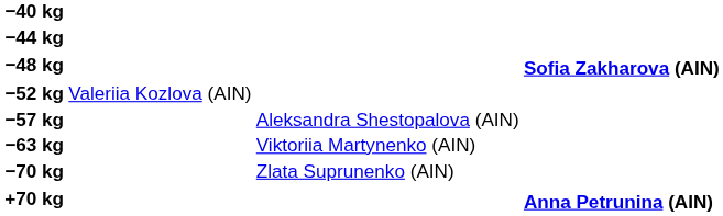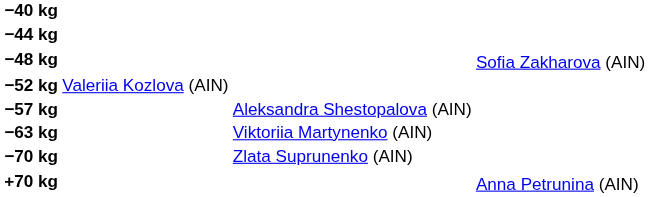−48 kg / Sofia Zakharova (AIN) | column 4: bold -> normal
+70 kg / Anna Petrunina (AIN) | column 4: bold -> normal
